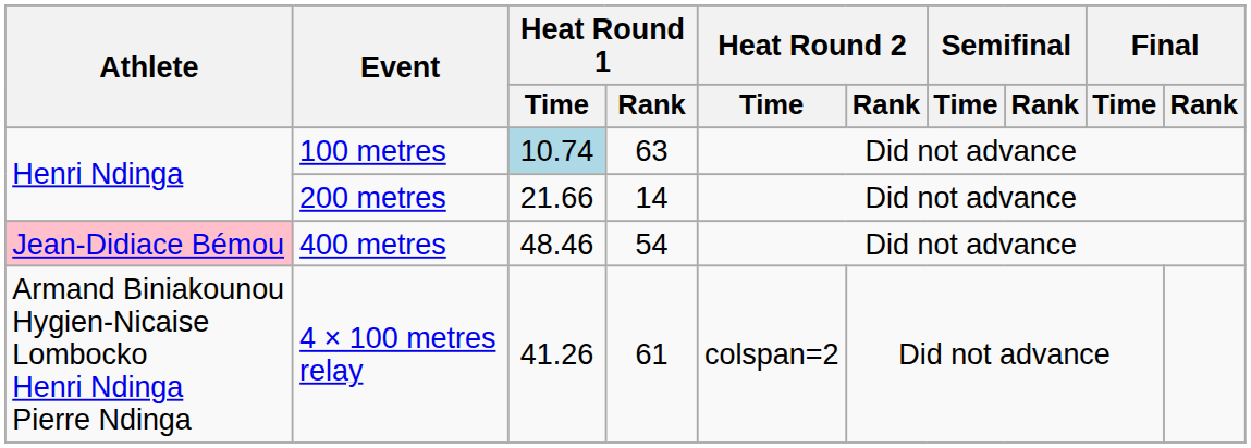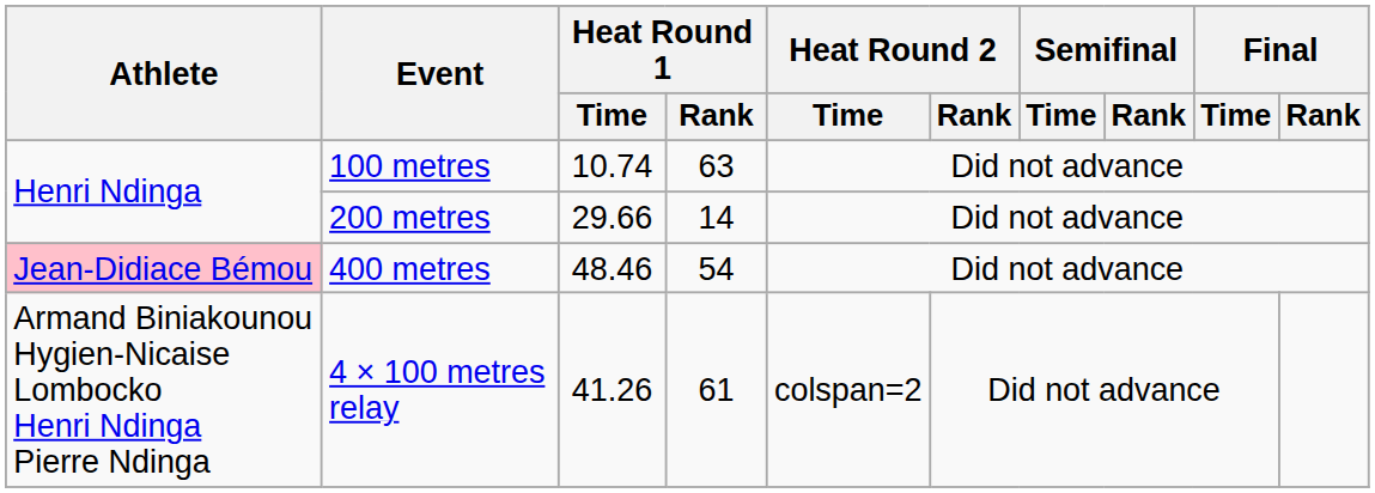100 metres | Heat Round 1 / Time: lightblue background -> no background
200 metres | Heat Round 1 / Time: 21.66 -> 29.66
